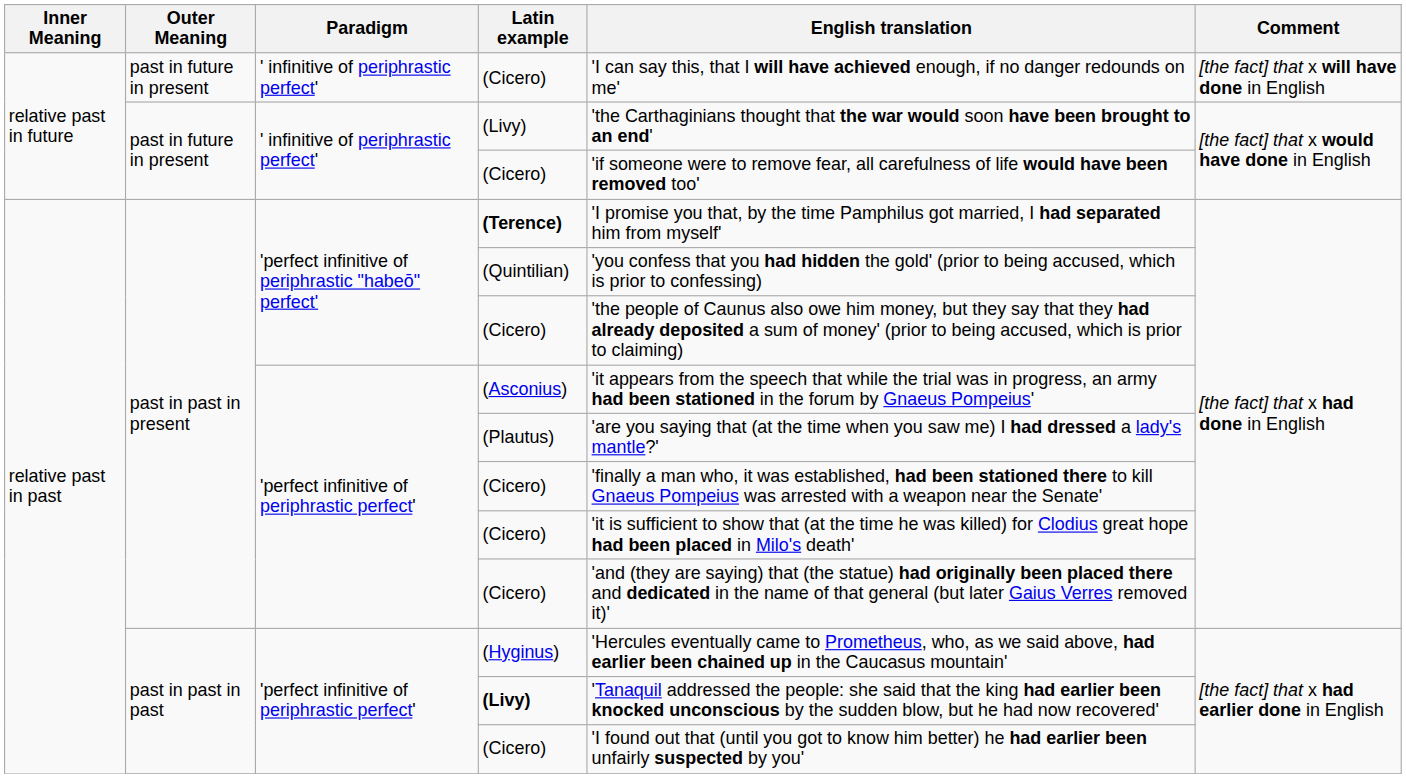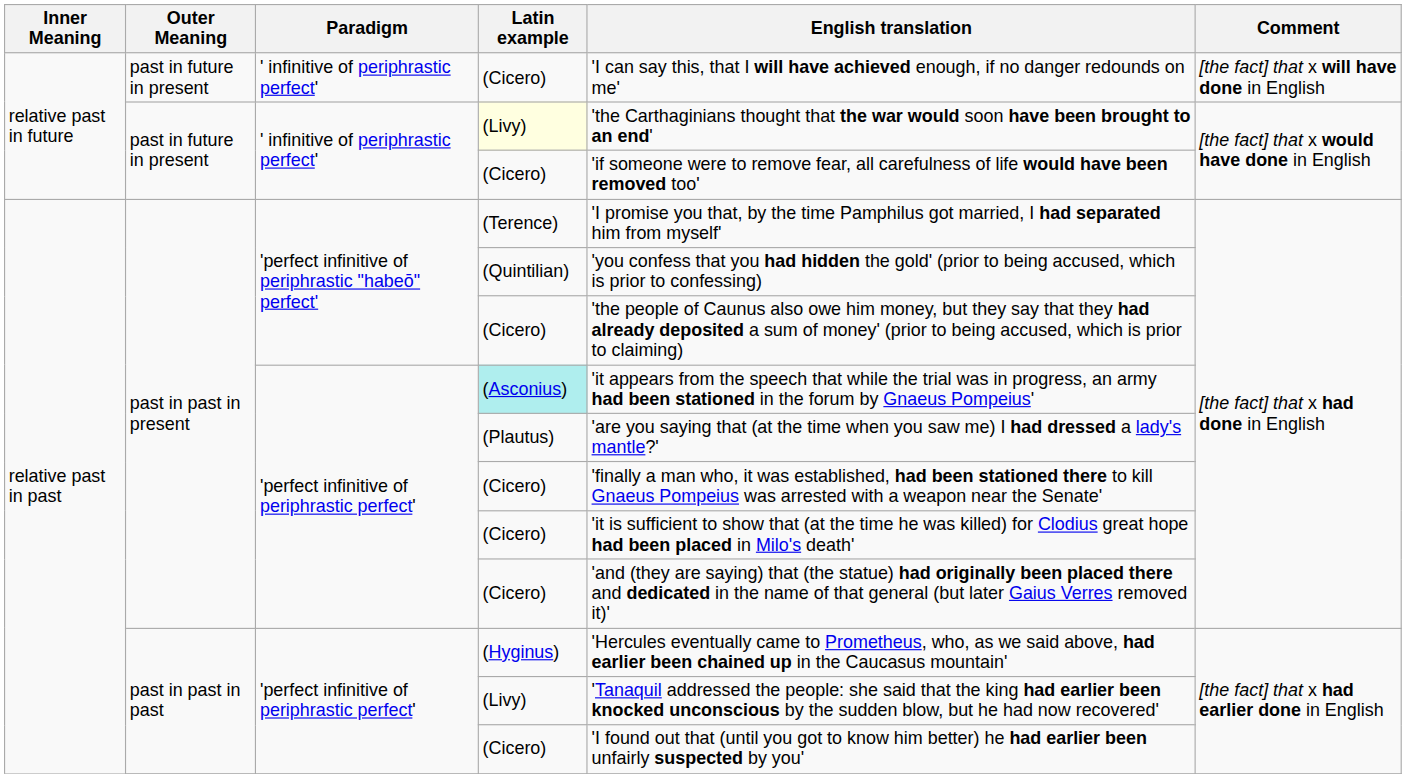past in future in present / (Livy) | Latin example: no background -> lightyellow background
(Terence) | Latin example: bold -> normal
(Asconius) | Latin example: no background -> paleturquoise background
past in past in past / (Livy) | Latin example: bold -> normal
